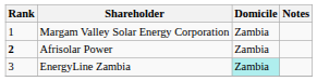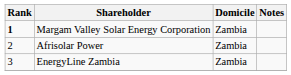Margam Valley Solar Energy Corporation | Rank: normal -> bold
Afrisolar Power | Rank: bold -> normal
EnergyLine Zambia | Domicile: paleturquoise background -> no background
